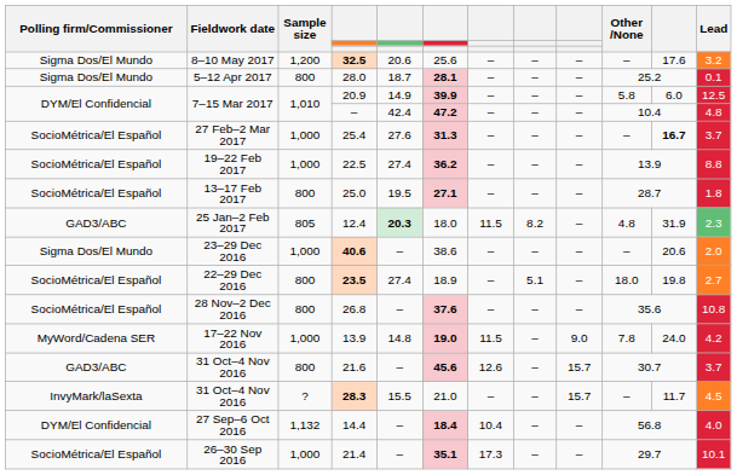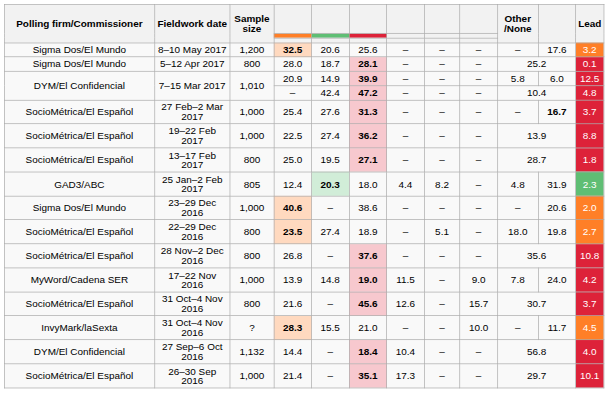12.4 | column 7: 11.5 -> 4.4
21.6 | Polling firm/Commissioner: GAD3/ABC -> SocioMétrica/El Español
28.3 | column 9: 15.7 -> 10.0
